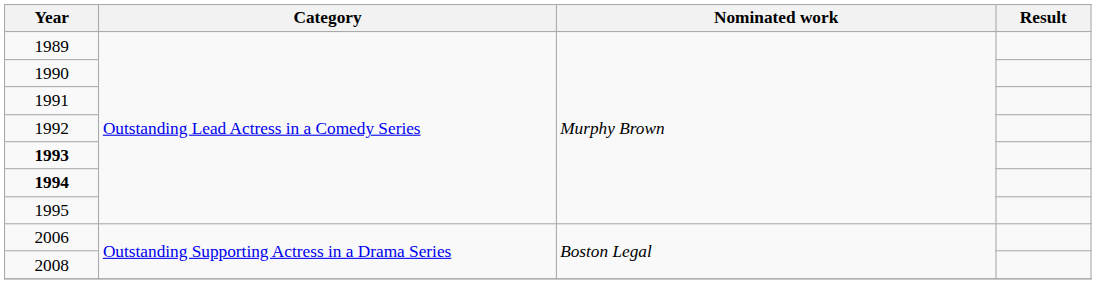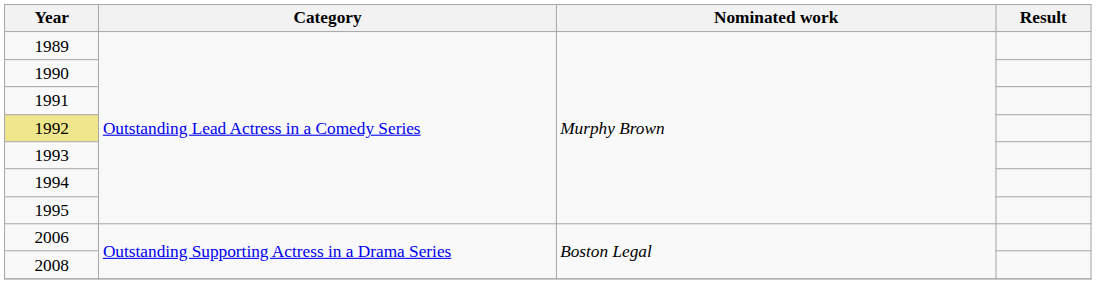1992 | Year: no background -> khaki background
1993 | Year: bold -> normal
1994 | Year: bold -> normal
